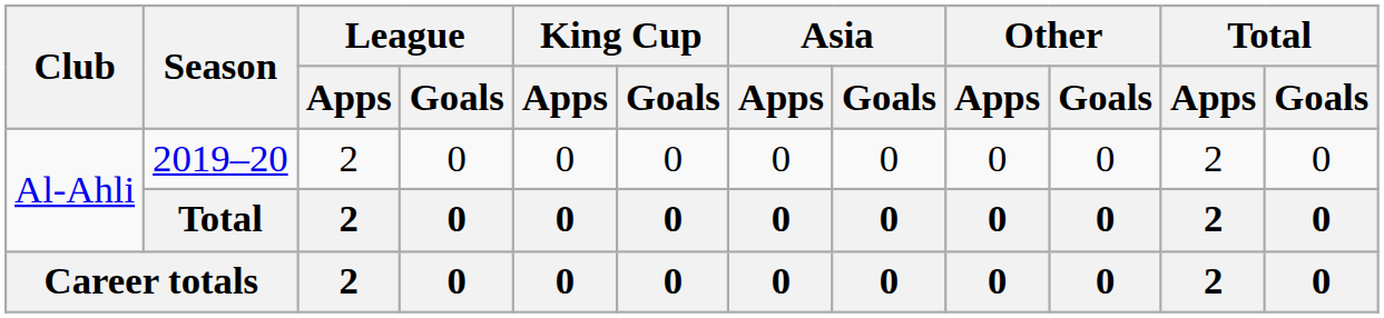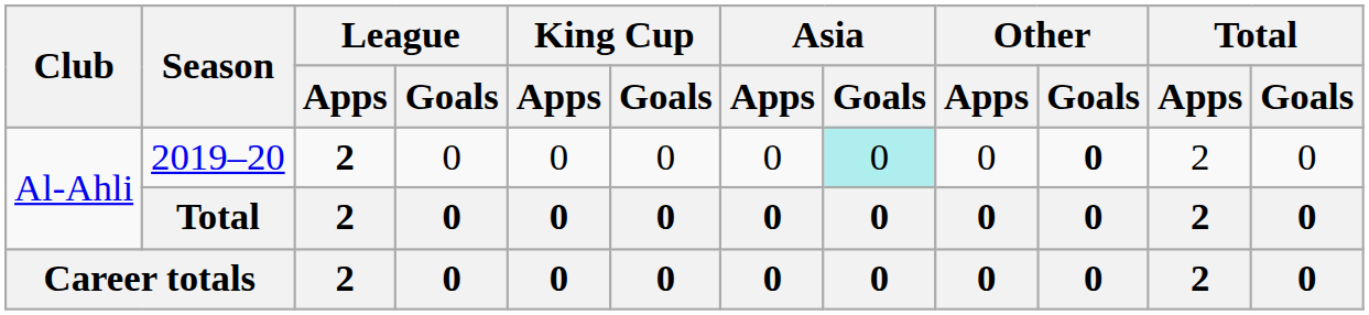Al-Ahli / 2019–20 | League / Apps: normal -> bold
Al-Ahli / 2019–20 | Asia / Goals: no background -> paleturquoise background
Al-Ahli / 2019–20 | Other / Goals: normal -> bold
